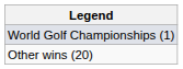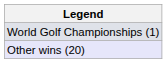row 3 | column 1: no background -> lavender background
